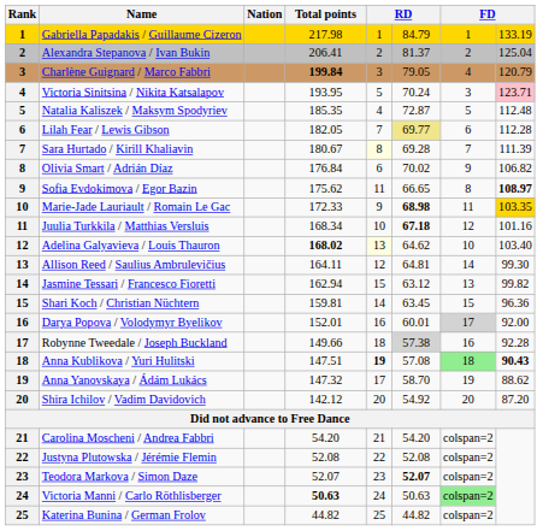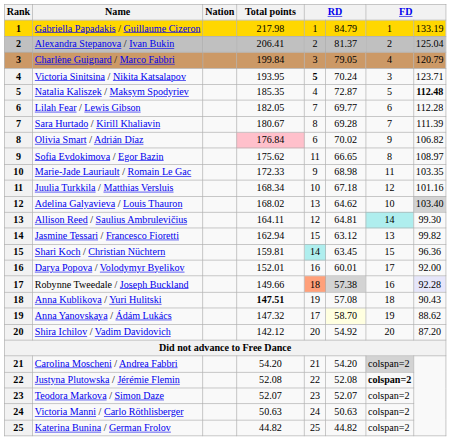Charlène Guignard / Marco Fabbri | Total points: bold -> normal
Victoria Sinitsina / Nikita Katsalapov | column 5: normal -> bold
Victoria Sinitsina / Nikita Katsalapov | column 8: pink background -> no background
Natalia Kaliszek / Maksym Spodyriev | column 8: normal -> bold
Lilah Fear / Lewis Gibson | column 6: khaki background -> no background
Sara Hurtado / Kirill Khaliavin | column 5: lightyellow background -> no background
Olivia Smart / Adrián Díaz | Total points: no background -> pink background
Sofia Evdokimova / Egor Bazin | column 8: bold -> normal
Marie-Jade Lauriault / Romain Le Gac | column 6: bold -> normal
Marie-Jade Lauriault / Romain Le Gac | column 8: gold background -> no background
Juulia Turkkila / Matthias Versluis | column 6: bold -> normal
Adelina Galyavieva / Louis Thauron | Total points: bold -> normal
Adelina Galyavieva / Louis Thauron | column 5: lightyellow background -> no background
Adelina Galyavieva / Louis Thauron | column 8: no background -> lightgrey background
Allison Reed / Saulius Ambrulevičius | column 7: no background -> paleturquoise background
Shari Koch / Christian Nüchtern | column 5: no background -> paleturquoise background
Darya Popova / Volodymyr Byelikov | column 7: lightgrey background -> no background
Robynne Tweedale / Joseph Buckland | column 5: no background -> lightsalmon background
Robynne Tweedale / Joseph Buckland | column 8: no background -> lavender background
Anna Kublikova / Yuri Hulitski | Total points: normal -> bold
Anna Kublikova / Yuri Hulitski | column 5: bold -> normal
Anna Kublikova / Yuri Hulitski | column 7: lightgreen background -> no background
Anna Kublikova / Yuri Hulitski | column 8: bold -> normal
Anna Yanovskaya / Ádám Lukács | column 6: no background -> lightyellow background
Carolina Moscheni / Andrea Fabbri | column 7: no background -> lightgrey background
Justyna Plutowska / Jérémie Flemin | column 7: normal -> bold
Teodora Markova / Simon Daze | column 6: bold -> normal
Victoria Manni / Carlo Röthlisberger | Total points: bold -> normal
Victoria Manni / Carlo Röthlisberger | column 7: lightgreen background -> no background
